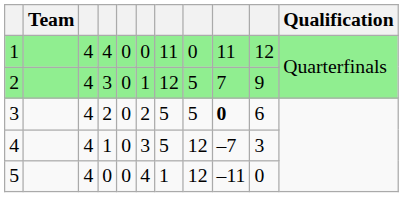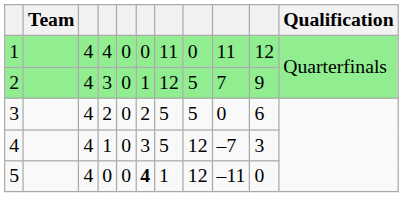row 4 | column 9: bold -> normal
row 6 | column 6: normal -> bold
